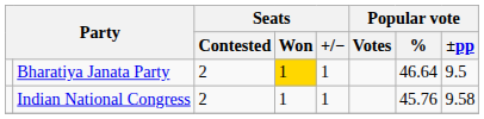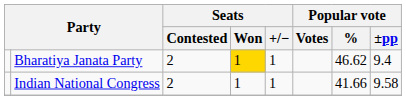Bharatiya Janata Party | Popular vote / %: 46.64 -> 46.62
Bharatiya Janata Party | Popular vote / ±pp: 9.5 -> 9.4
Indian National Congress | Popular vote / %: 45.76 -> 41.66
